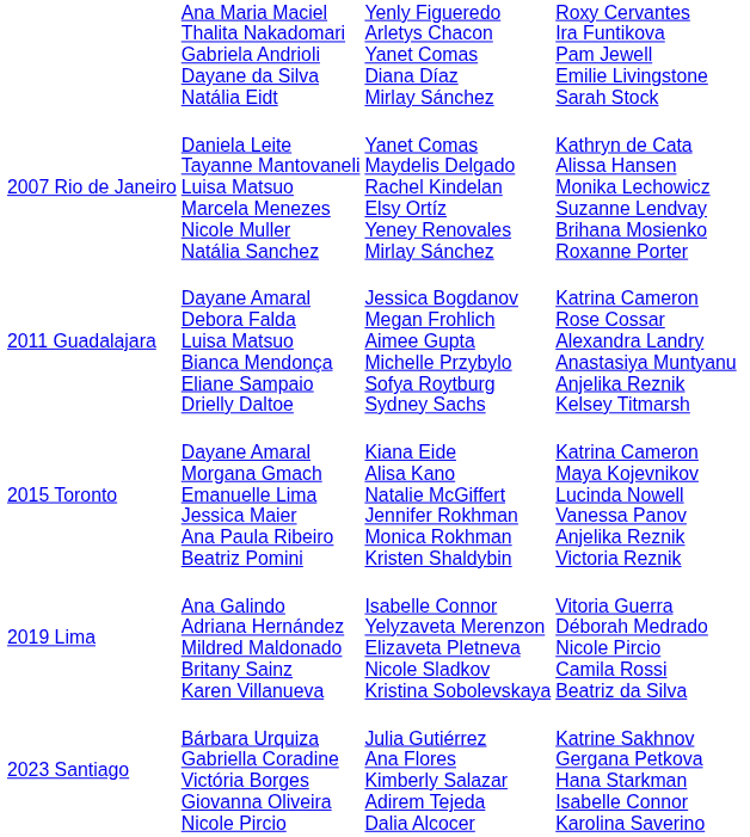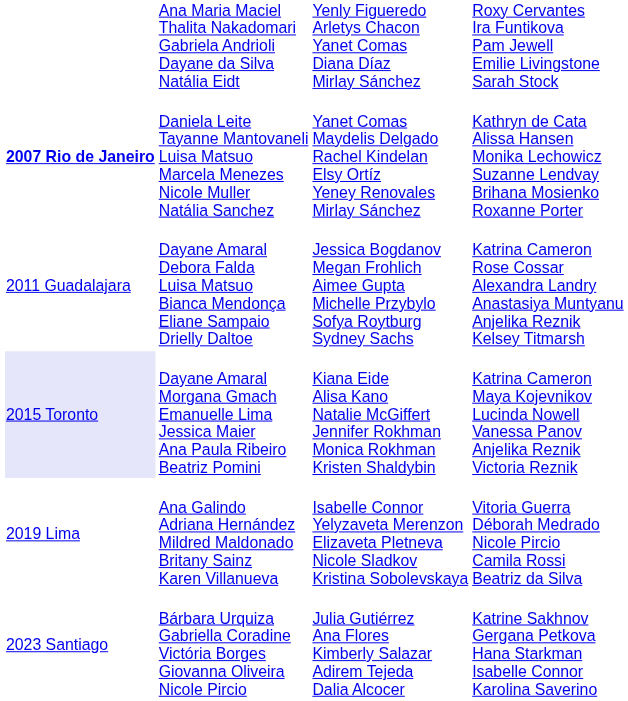2007 Rio de Janeiro | column 1: normal -> bold
2015 Toronto | column 1: no background -> lavender background
